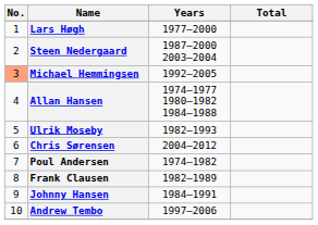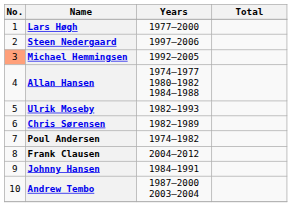Steen Nedergaard | Years: 1987–2000 2003–2004 -> 1997–2006
Chris Sørensen | Years: 2004–2012 -> 1982–1989
Frank Clausen | Years: 1982–1989 -> 2004–2012
Andrew Tembo | Years: 1997–2006 -> 1987–2000 2003–2004
